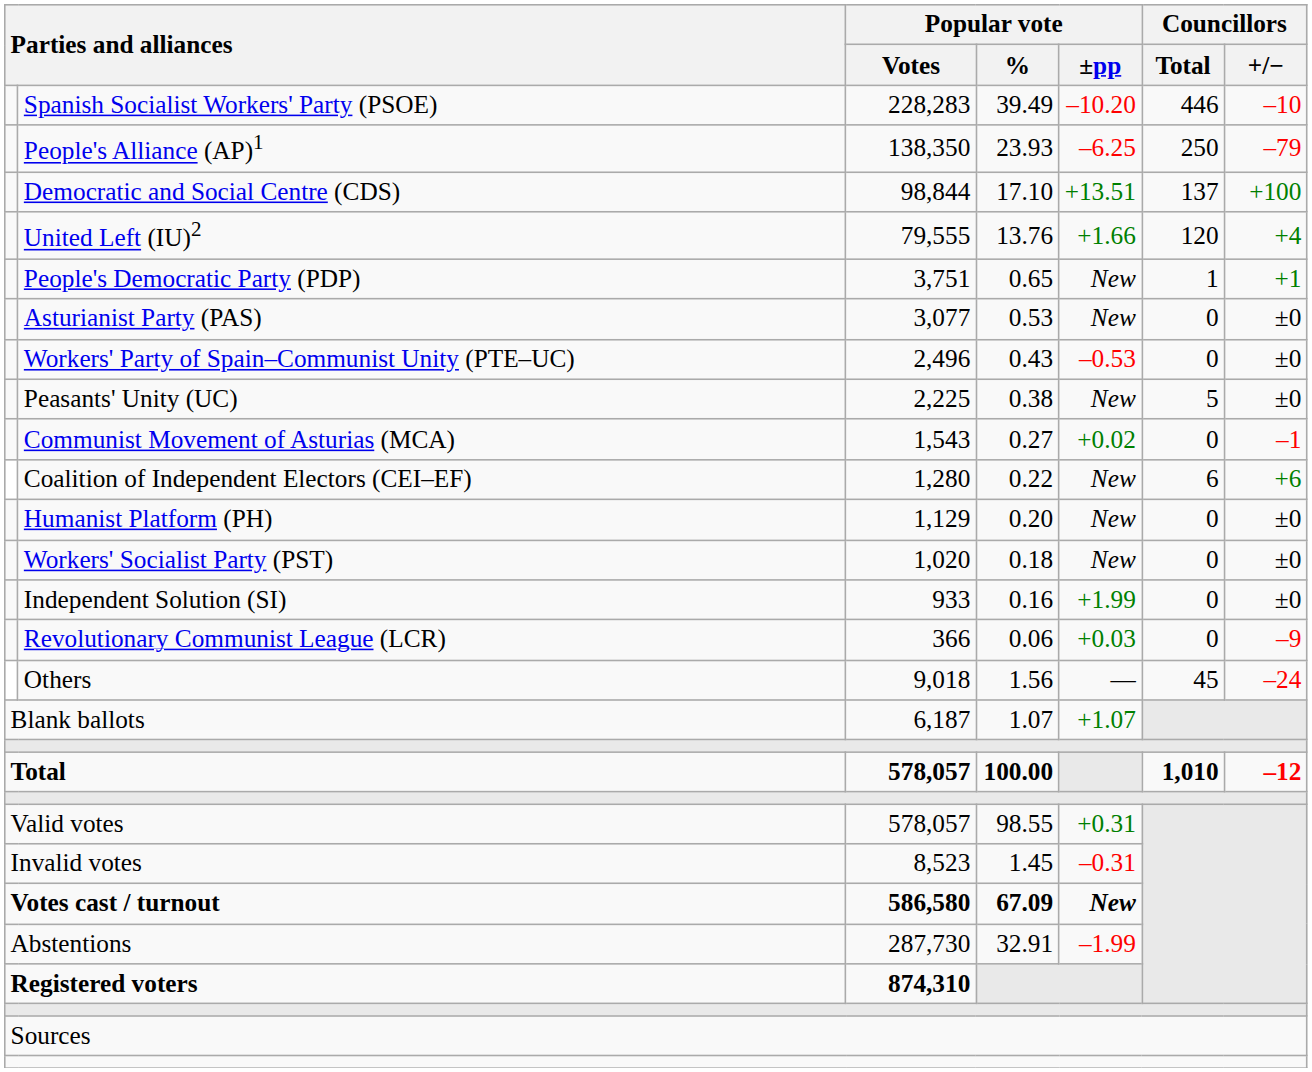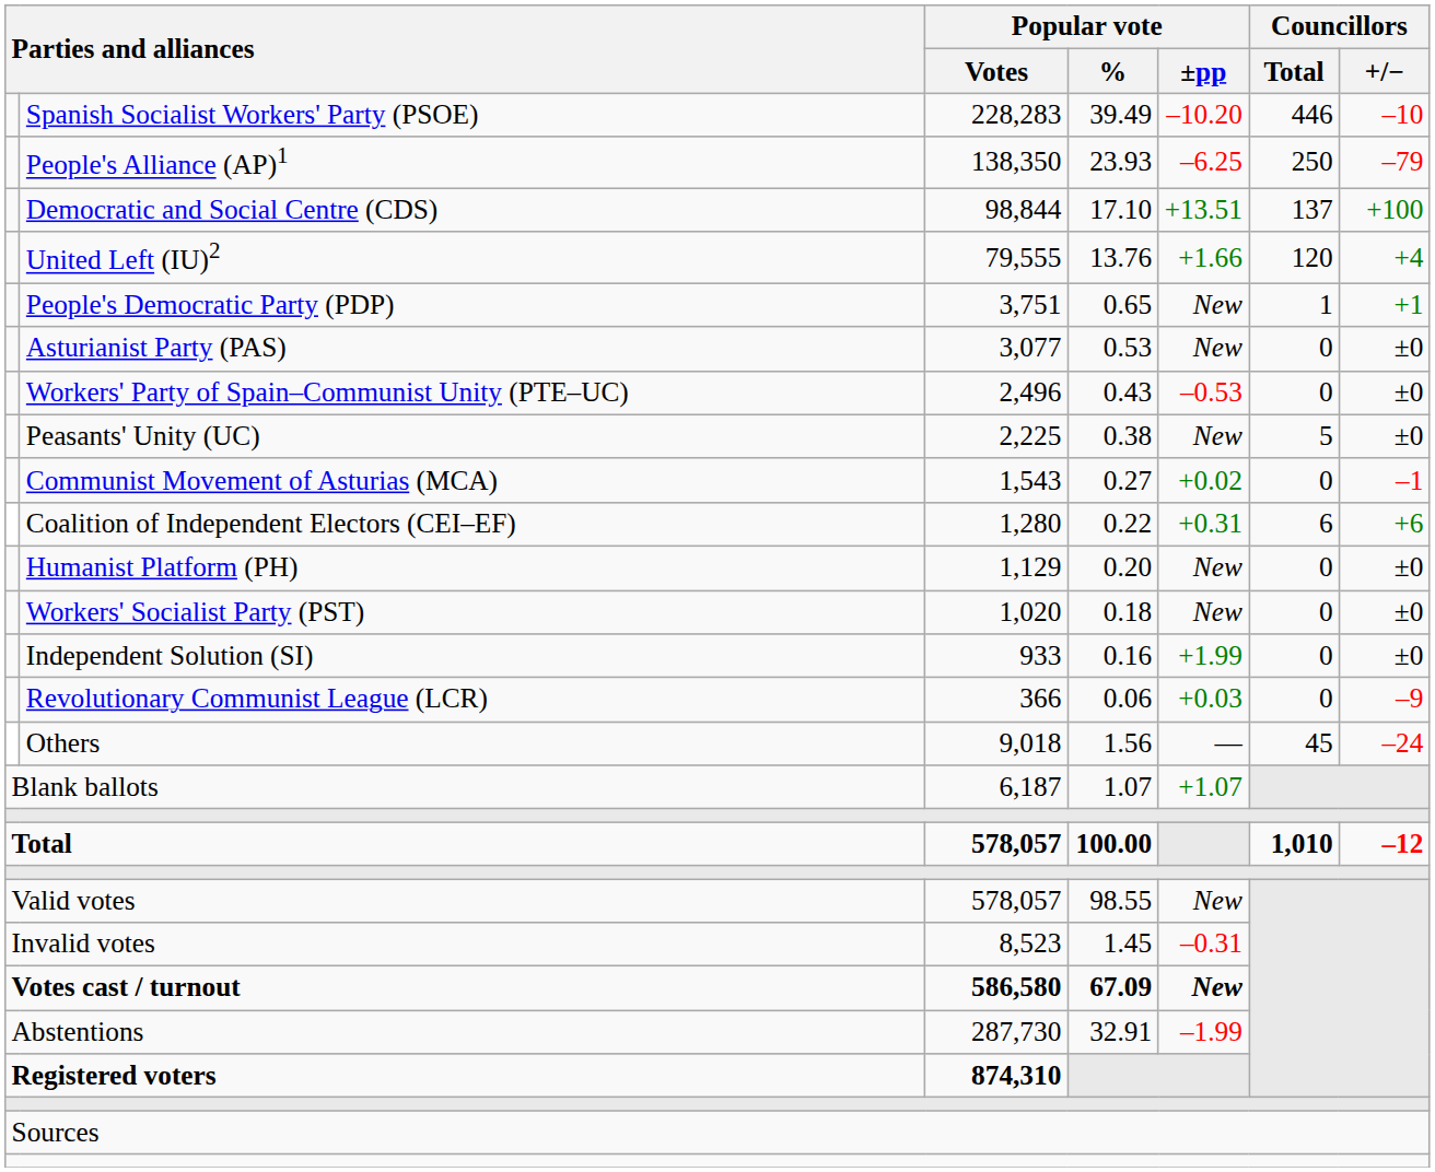Coalition of Independent Electors (CEI–EF) | Popular vote / ±pp: New -> +0.31
Valid votes | Popular vote / ±pp: +0.31 -> New
